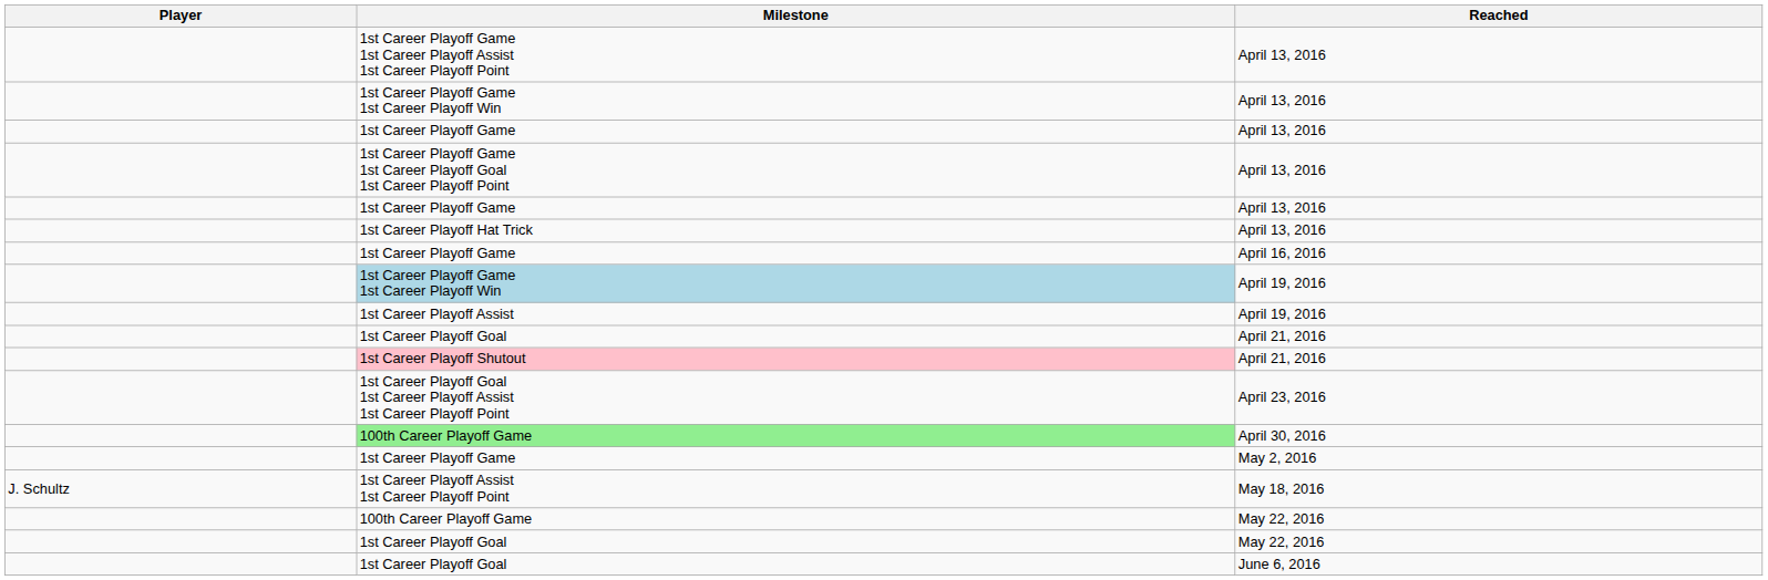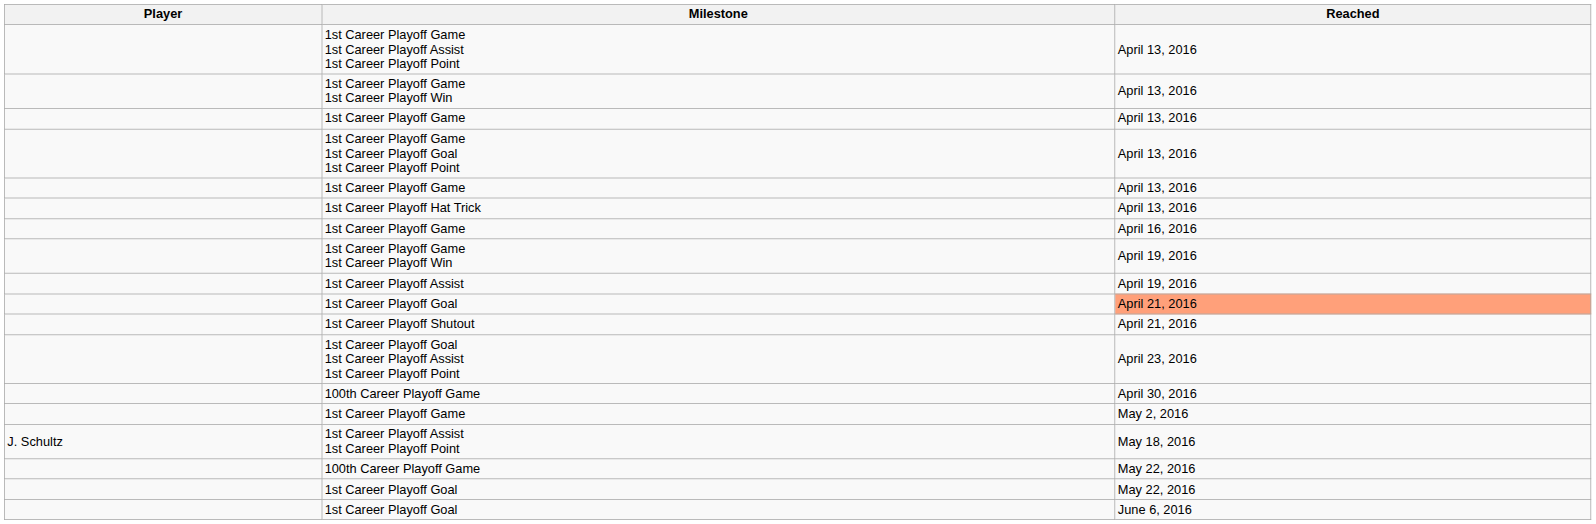row 9 | Milestone: lightblue background -> no background
row 11 | Reached: no background -> lightsalmon background
row 12 | Milestone: pink background -> no background
row 14 | Milestone: lightgreen background -> no background
